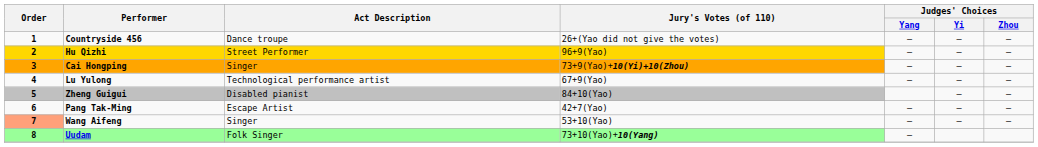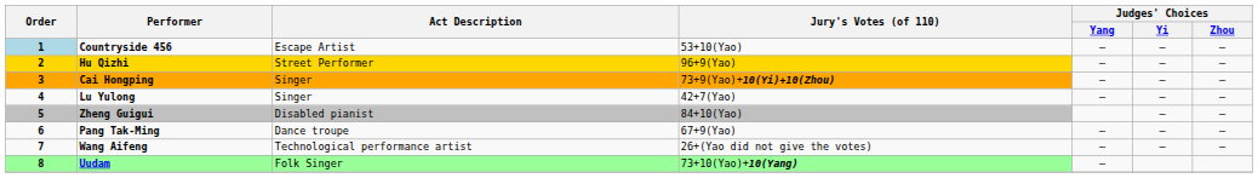Countryside 456 | Order: no background -> lightblue background
Countryside 456 | Act Description: Dance troupe -> Escape Artist
Countryside 456 | Jury's Votes (of 110): 26+(Yao did not give the votes) -> 53+10(Yao)
Lu Yulong | Act Description: Technological performance artist -> Singer
Lu Yulong | Jury's Votes (of 110): 67+9(Yao) -> 42+7(Yao)
Pang Tak-Ming | Act Description: Escape Artist -> Dance troupe
Pang Tak-Ming | Jury's Votes (of 110): 42+7(Yao) -> 67+9(Yao)
Wang Aifeng | Order: lightsalmon background -> no background
Wang Aifeng | Act Description: Singer -> Technological performance artist
Wang Aifeng | Jury's Votes (of 110): 53+10(Yao) -> 26+(Yao did not give the votes)
